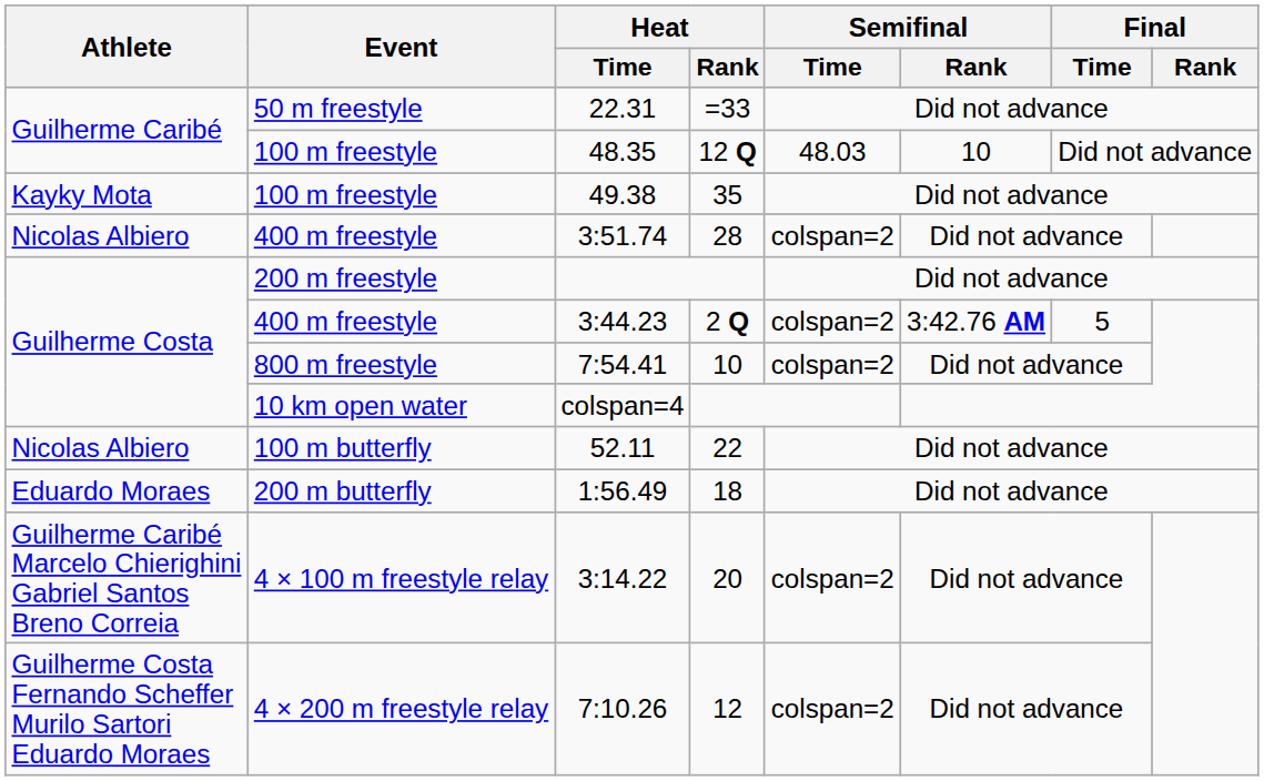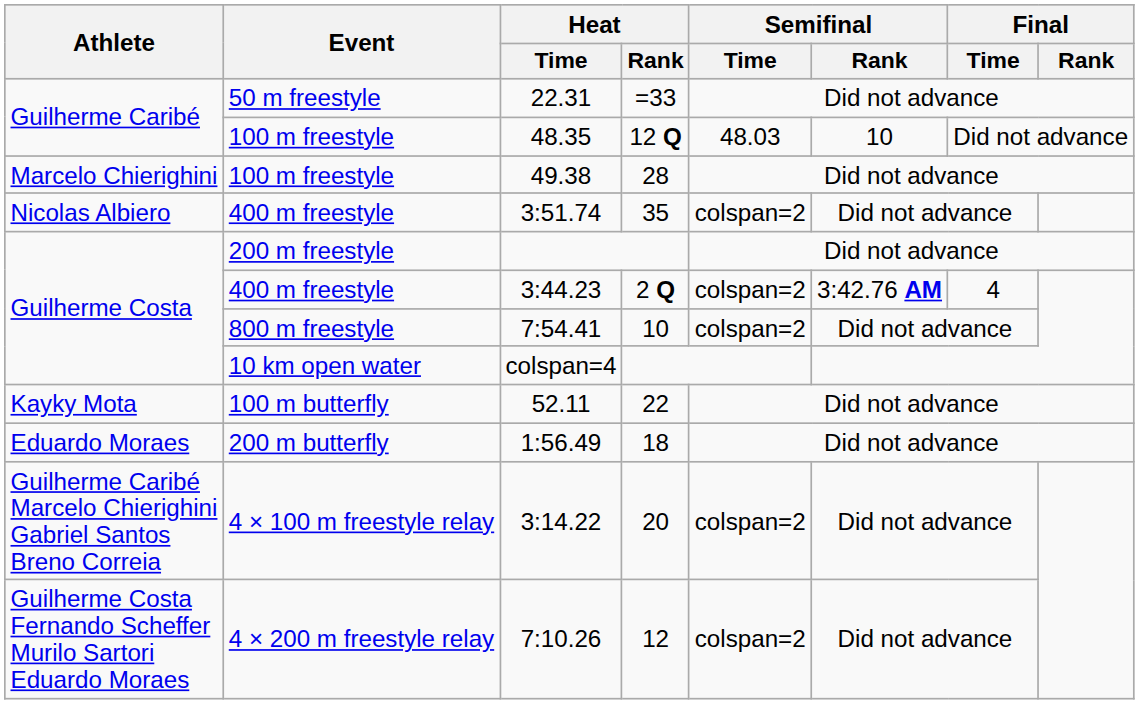49.38 | Athlete: Kayky Mota -> Marcelo Chierighini
49.38 | Heat / Rank: 35 -> 28
3:51.74 | Heat / Rank: 28 -> 35
3:44.23 | Final / Time: 5 -> 4
52.11 | Athlete: Nicolas Albiero -> Kayky Mota
